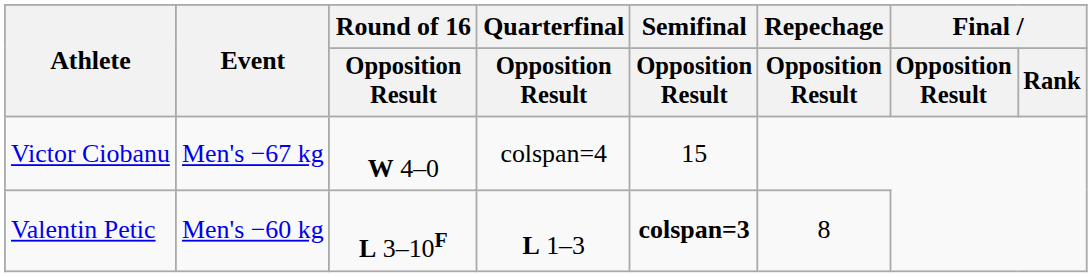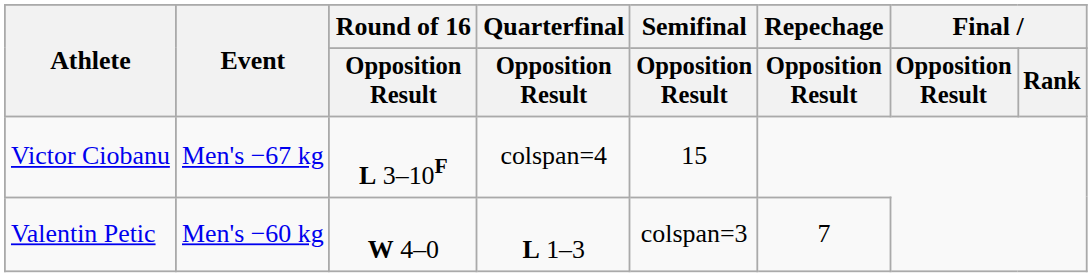Victor Ciobanu | Round of 16 / Opposition Result: W 4–0 -> L 3–10F
Valentin Petic | Round of 16 / Opposition Result: L 3–10F -> W 4–0
Valentin Petic | Semifinal / Opposition Result: bold -> normal
Valentin Petic | Repechage / Opposition Result: 8 -> 7
